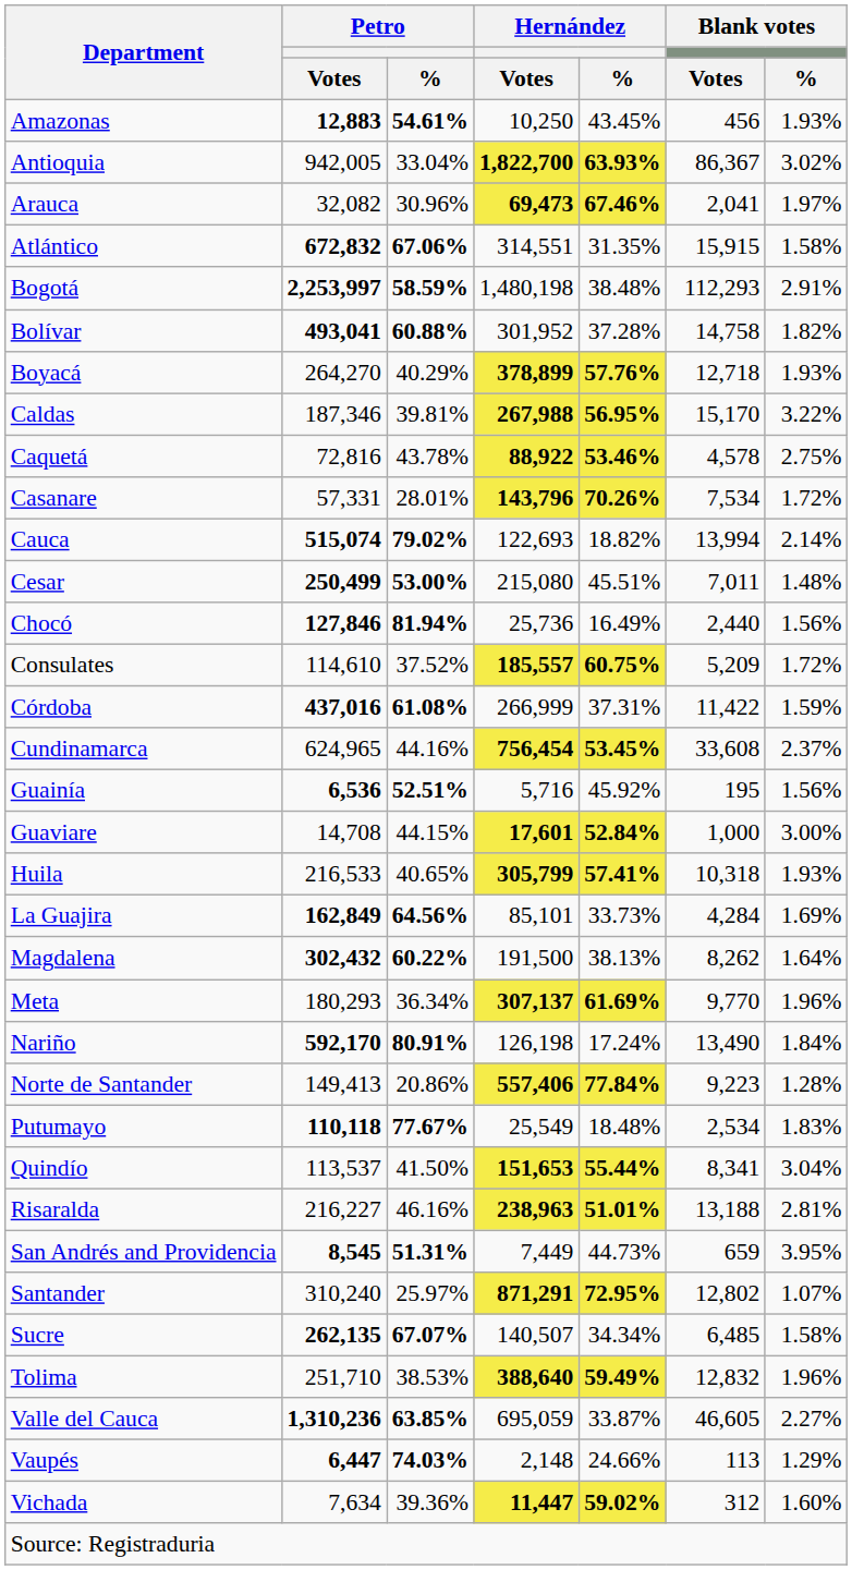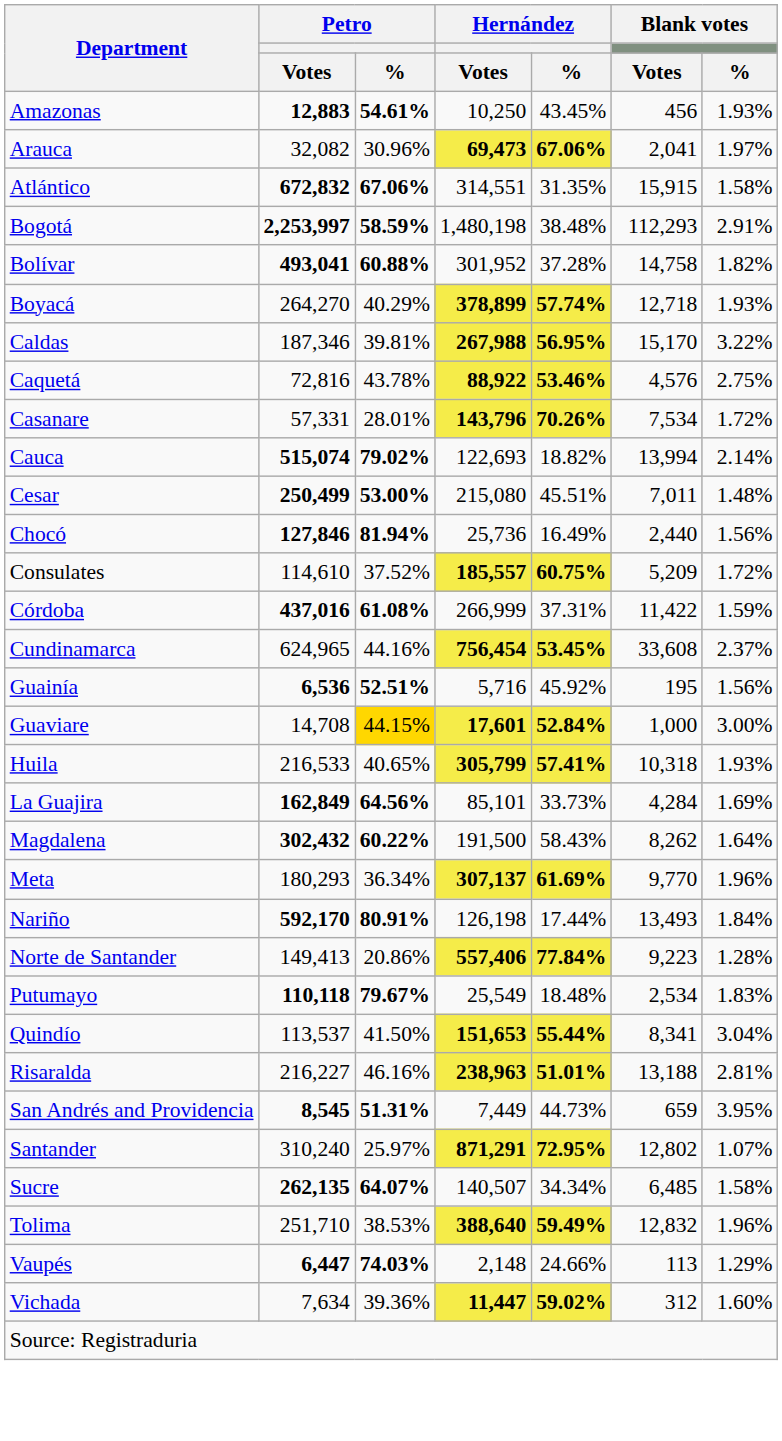- row: Antioquia | 942,005 | 33.04% | 1,822,700 | 63.93% | 86,367 | 3.02%
Arauca | Hernández / %: 67.46% -> 67.06%
Boyacá | Hernández / %: 57.76% -> 57.74%
Caquetá | Blank votes / Votes: 4,578 -> 4,576
Guaviare | Petro / %: no background -> gold background
Magdalena | Hernández / %: 38.13% -> 58.43%
Nariño | Hernández / %: 17.24% -> 17.44%
Nariño | Blank votes / Votes: 13,490 -> 13,493
Putumayo | Petro / %: 77.67% -> 79.67%
Sucre | Petro / %: 67.07% -> 64.07%
- row: Valle del Cauca | 1,310,236 | 63.85% | 695,059 | 33.87% | 46,605 | 2.27%
